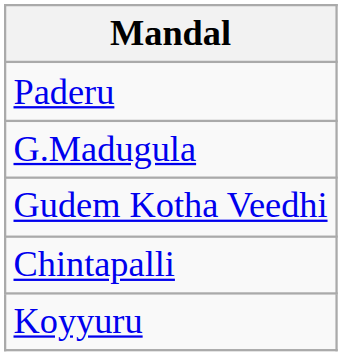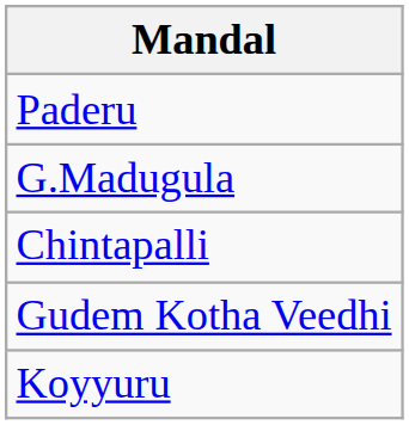row 4 | column 1: Gudem Kotha Veedhi -> Chintapalli
row 5 | column 1: Chintapalli -> Gudem Kotha Veedhi
